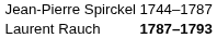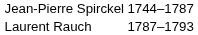Laurent Rauch | column 2: bold -> normal
